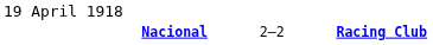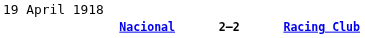Nacional | column 2: normal -> bold
